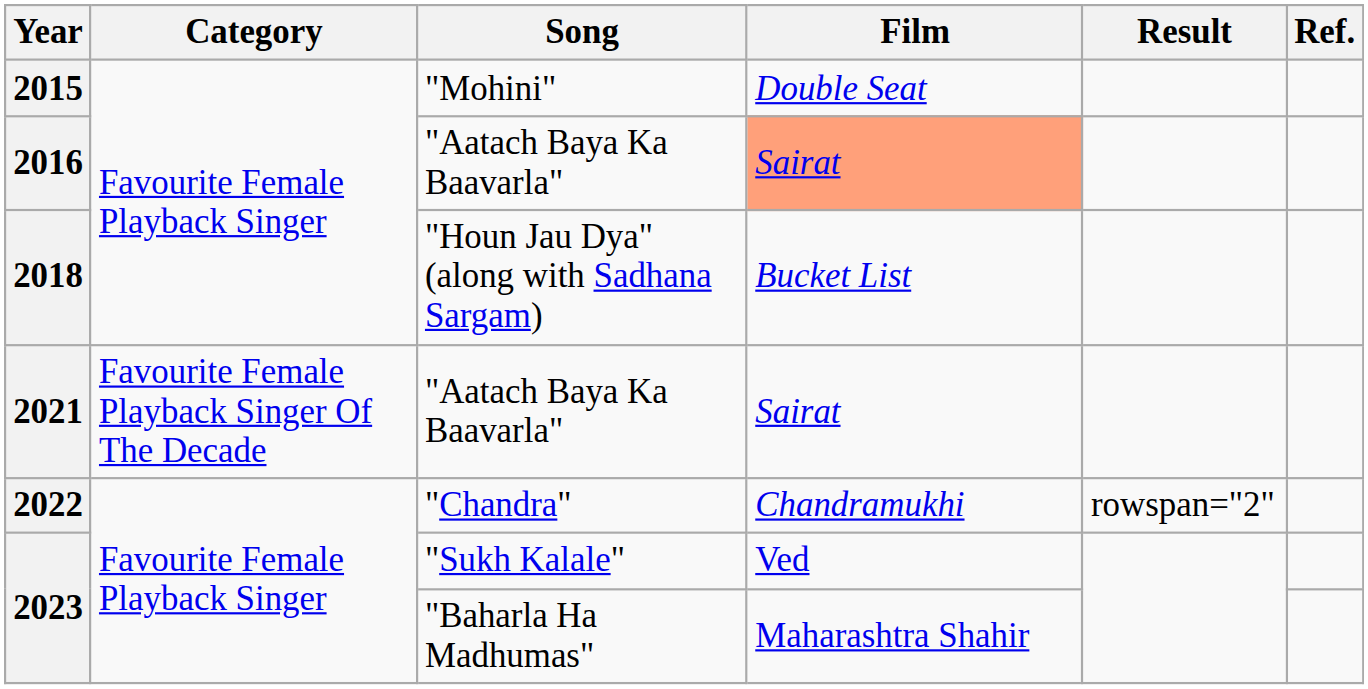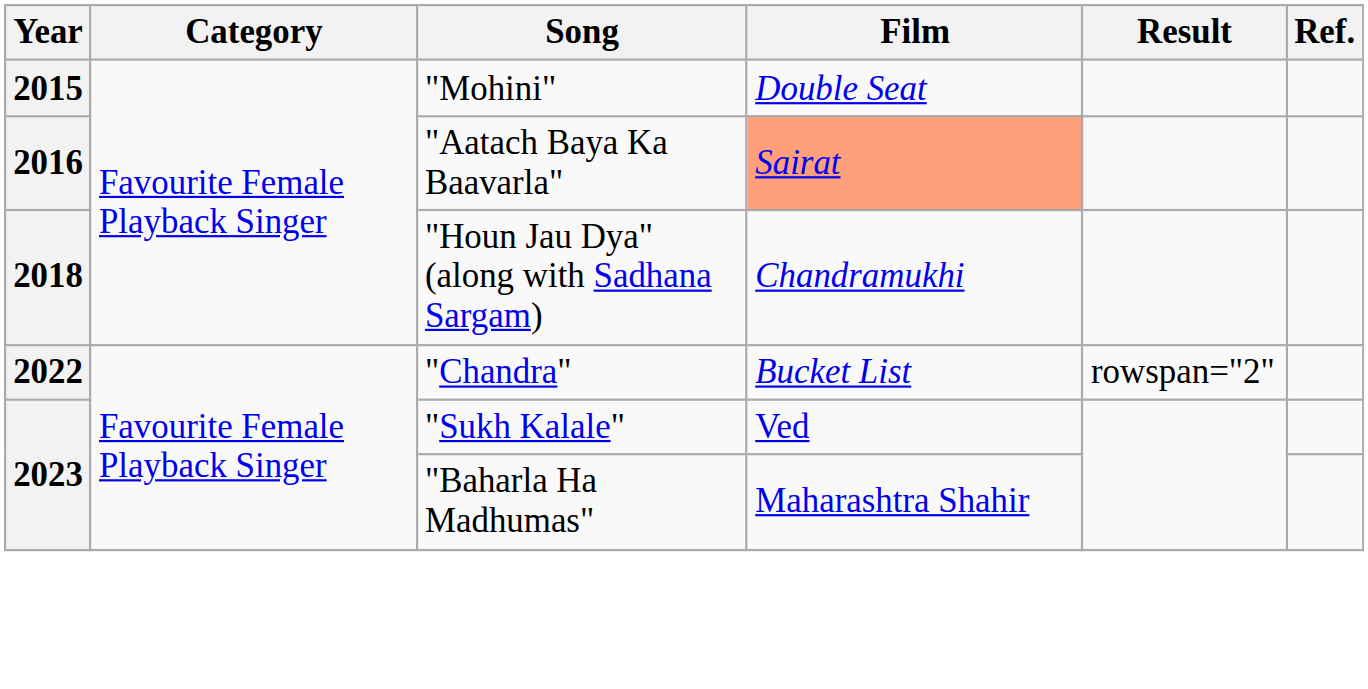2018 | Film: Bucket List -> Chandramukhi
- row: 2021 | Favourite Female Playback Singer Of The Decade | "Aatach Baya Ka Baavarla" | Sairat
2022 | Film: Chandramukhi -> Bucket List
